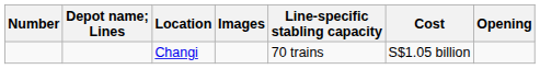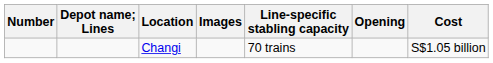columns swapped: Cost <-> Opening
